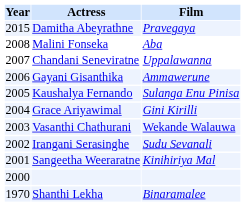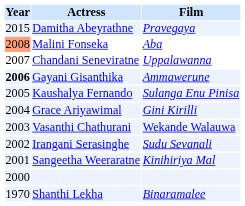Malini Fonseka | Year: no background -> lightsalmon background
Gayani Gisanthika | Year: normal -> bold
